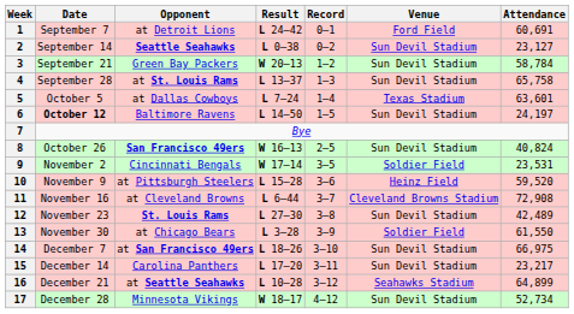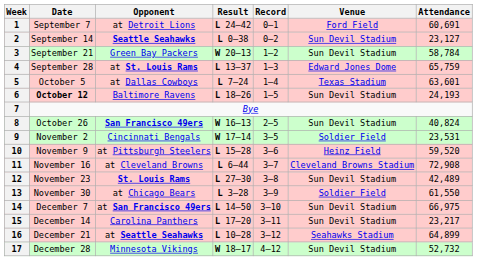4 | Venue: Sun Devil Stadium -> Edward Jones Dome
4 | Attendance: 65,758 -> 65,759
6 | Result: L 14–50 -> L 18–26
6 | Attendance: 24,197 -> 24,193
14 | Result: L 18–26 -> L 14–50
17 | Attendance: 52,734 -> 52,732
